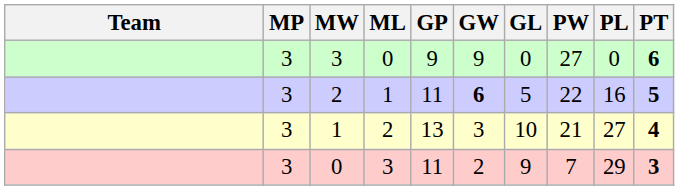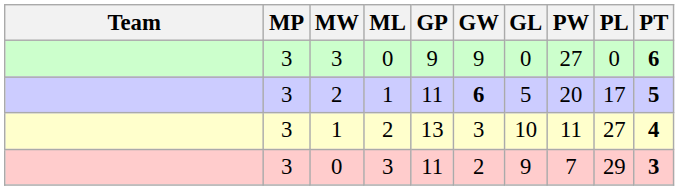row 3 | PW: 22 -> 20
row 3 | PL: 16 -> 17
row 4 | PW: 21 -> 11
